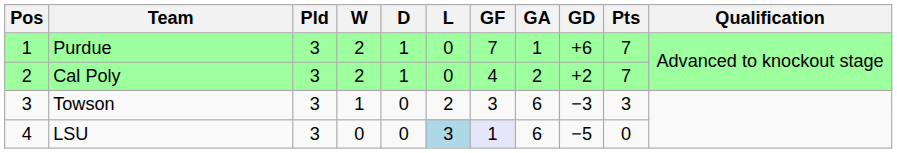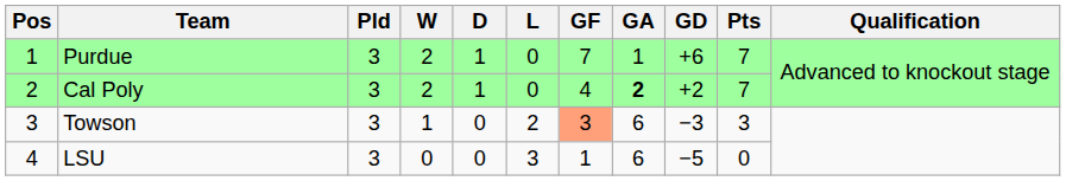Cal Poly | GA: normal -> bold
Towson | GF: no background -> lightsalmon background
LSU | L: lightblue background -> no background
LSU | GF: lavender background -> no background
